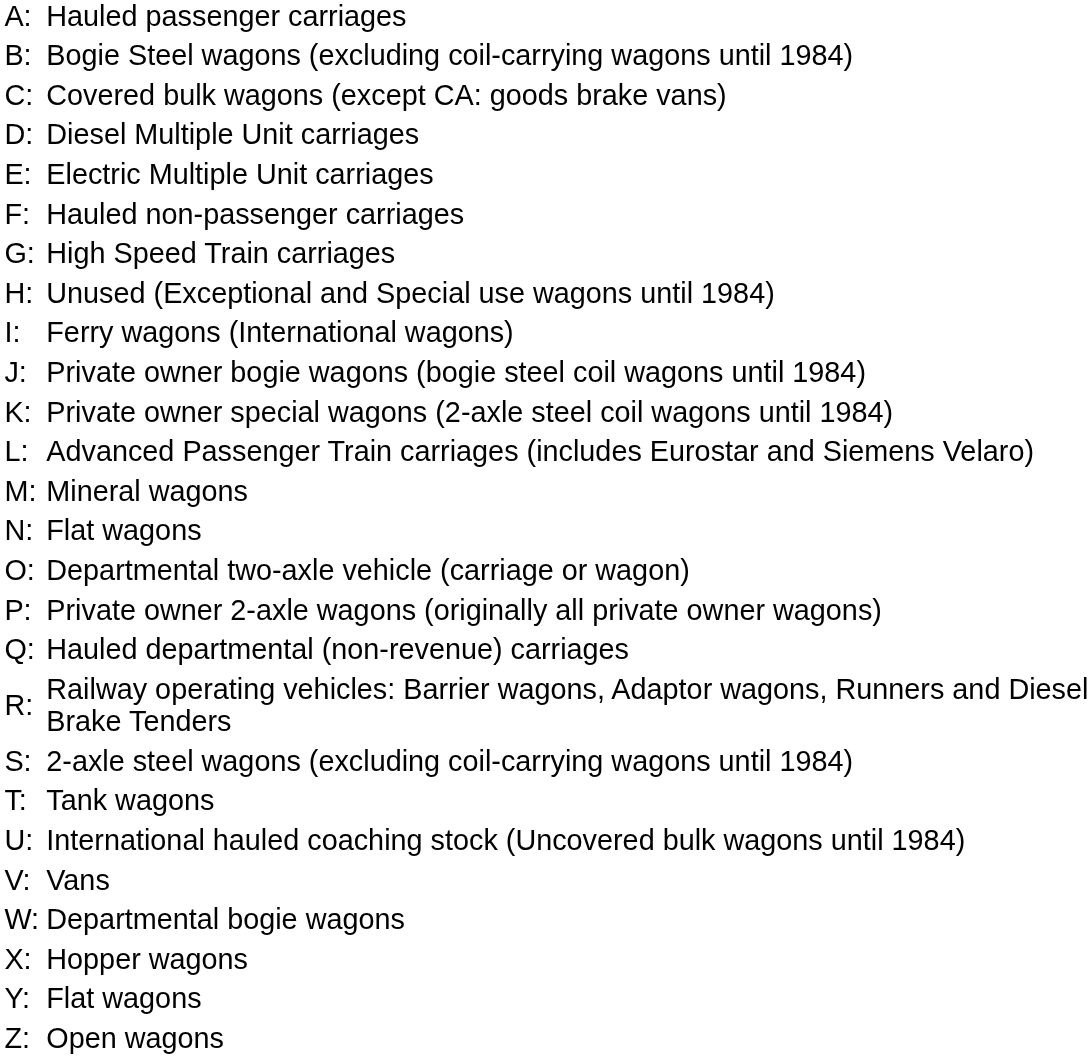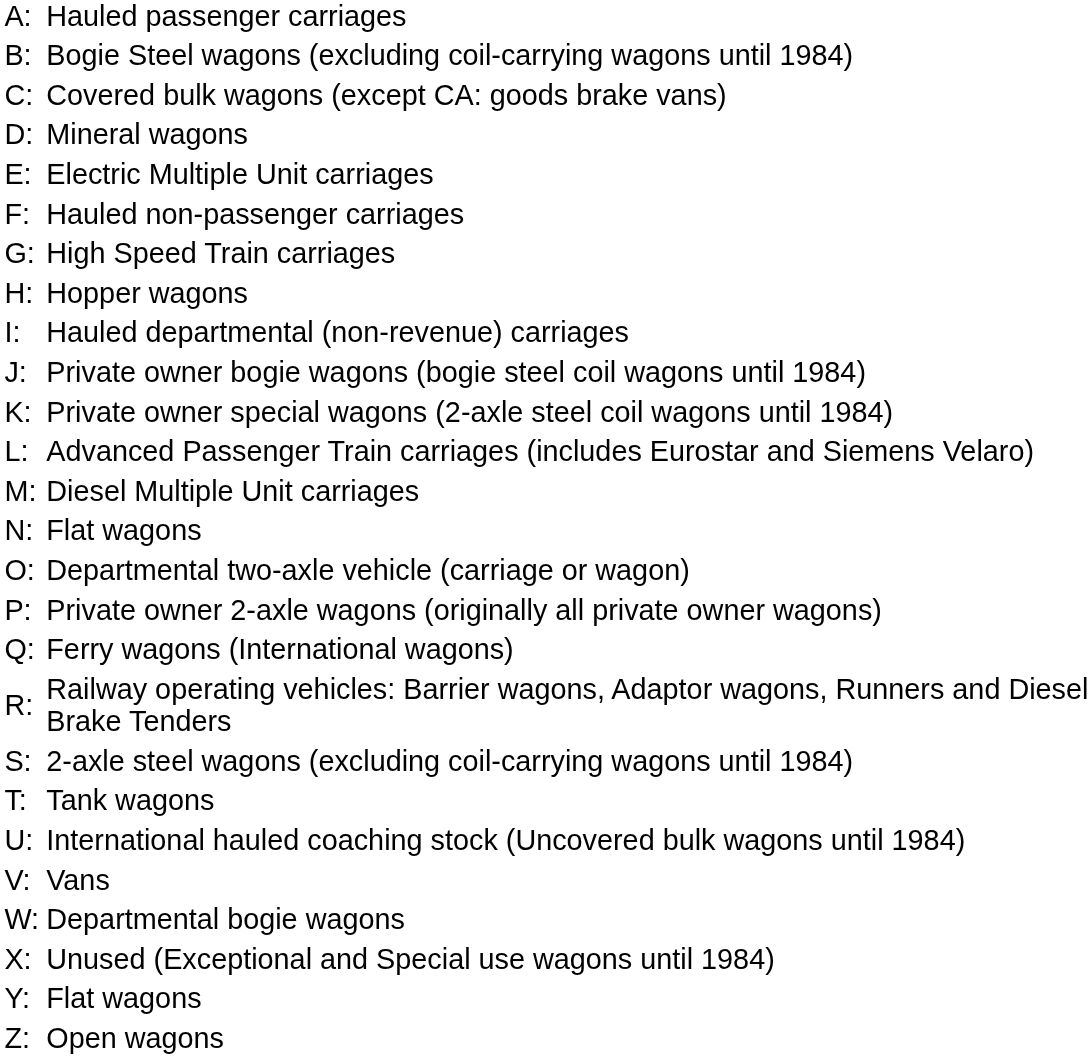row 4 | column 2: Diesel Multiple Unit carriages -> Mineral wagons
row 8 | column 2: Unused (Exceptional and Special use wagons until 1984) -> Hopper wagons
row 9 | column 2: Ferry wagons (International wagons) -> Hauled departmental (non-revenue) carriages
row 13 | column 2: Mineral wagons -> Diesel Multiple Unit carriages
row 17 | column 2: Hauled departmental (non-revenue) carriages -> Ferry wagons (International wagons)
row 24 | column 2: Hopper wagons -> Unused (Exceptional and Special use wagons until 1984)
